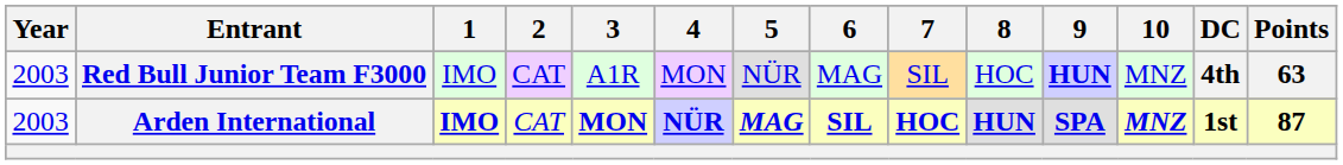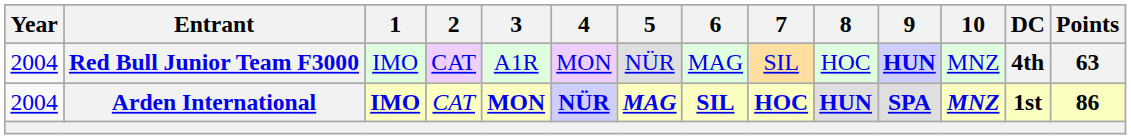Red Bull Junior Team F3000 | Year: 2003 -> 2004
Arden International | Year: 2003 -> 2004
Arden International | Points: 87 -> 86
